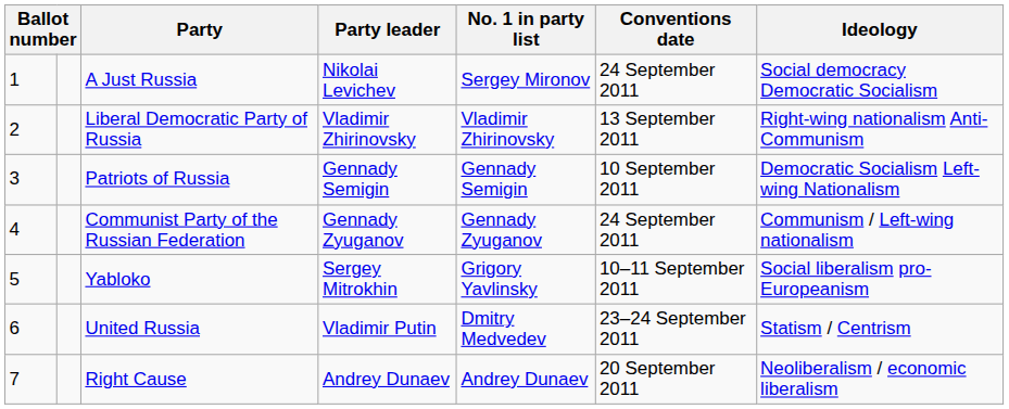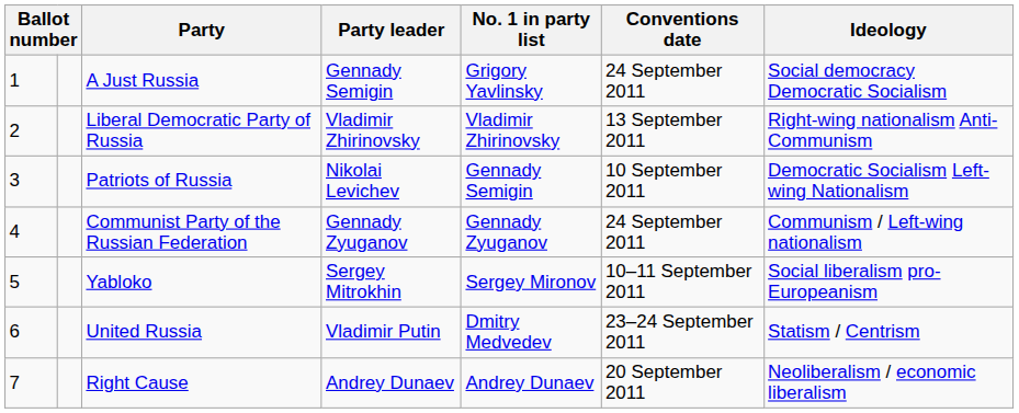A Just Russia | Party leader: Nikolai Levichev -> Gennady Semigin
A Just Russia | No. 1 in party list: Sergey Mironov -> Grigory Yavlinsky
Patriots of Russia | Party leader: Gennady Semigin -> Nikolai Levichev
Yabloko | No. 1 in party list: Grigory Yavlinsky -> Sergey Mironov
